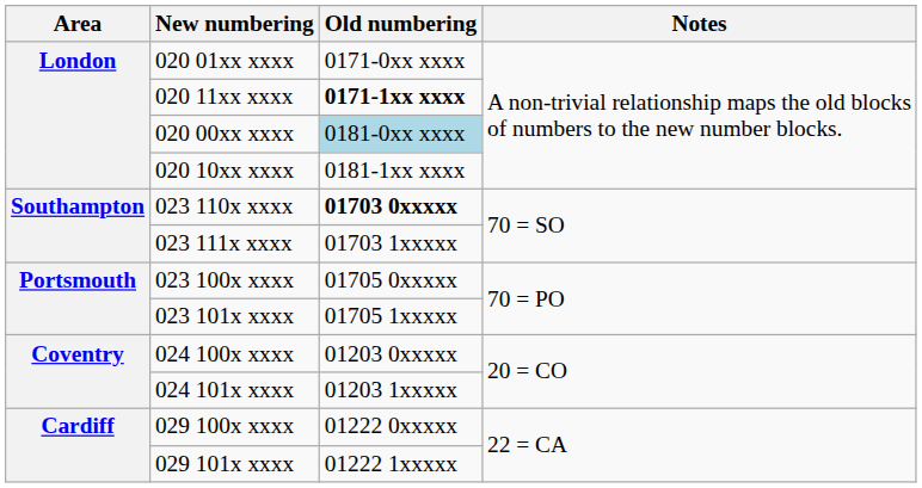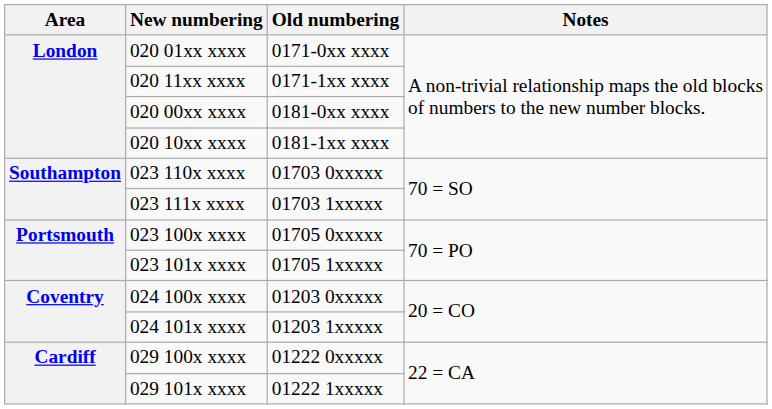020 11xx xxxx | Old numbering: bold -> normal
020 00xx xxxx | Old numbering: lightblue background -> no background
023 110x xxxx | Old numbering: bold -> normal
